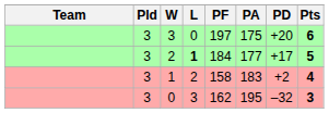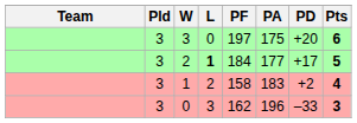row 5 | PA: 195 -> 196
row 5 | PD: –32 -> –33
